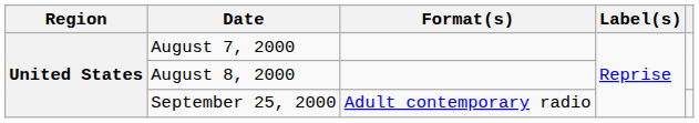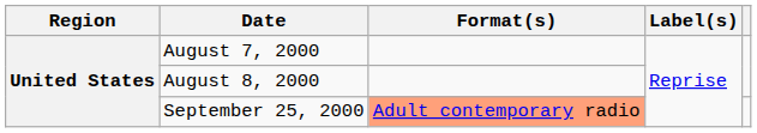September 25, 2000 | Format(s): no background -> lightsalmon background
